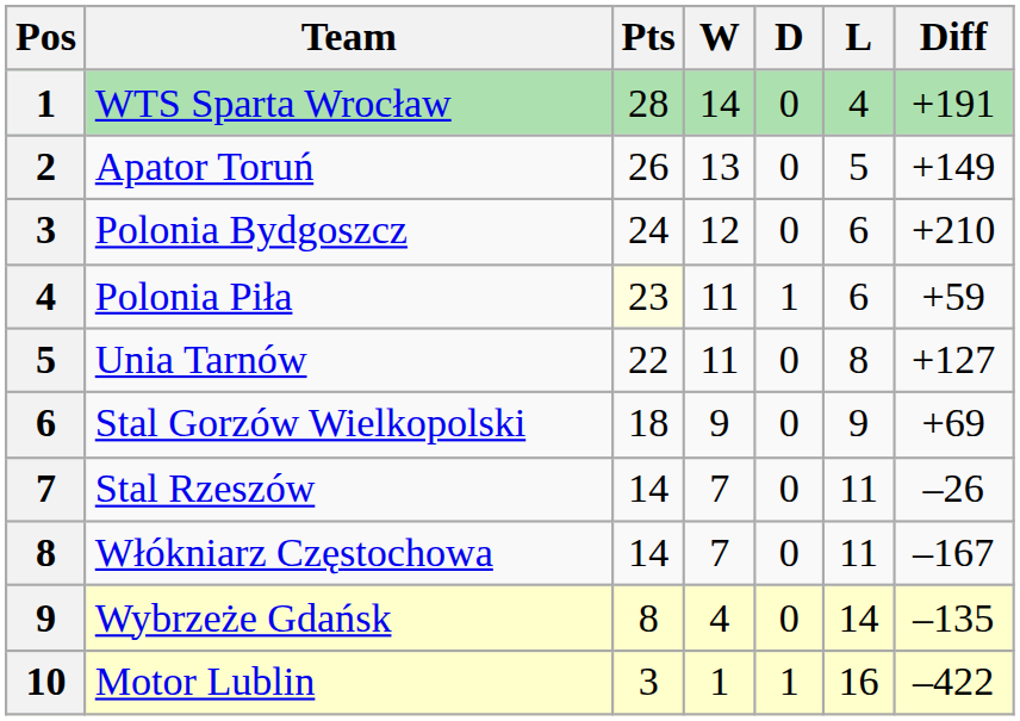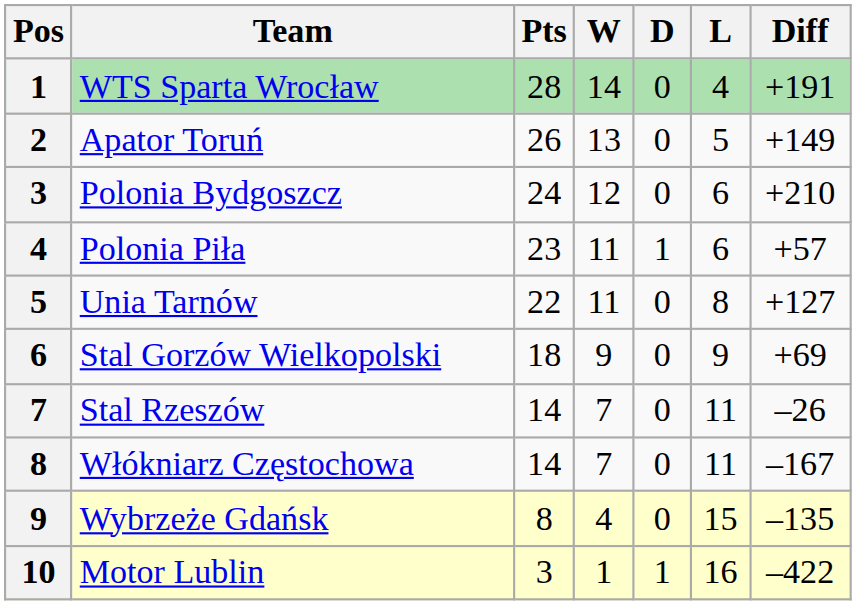Polonia Piła | Pts: lightyellow background -> no background
Polonia Piła | Diff: +59 -> +57
Wybrzeże Gdańsk | L: 14 -> 15
